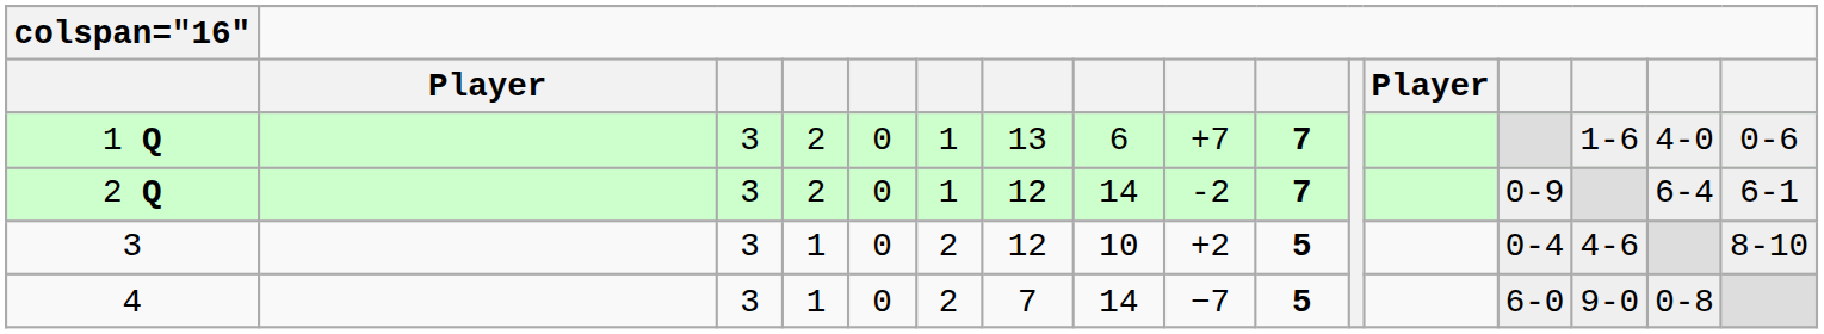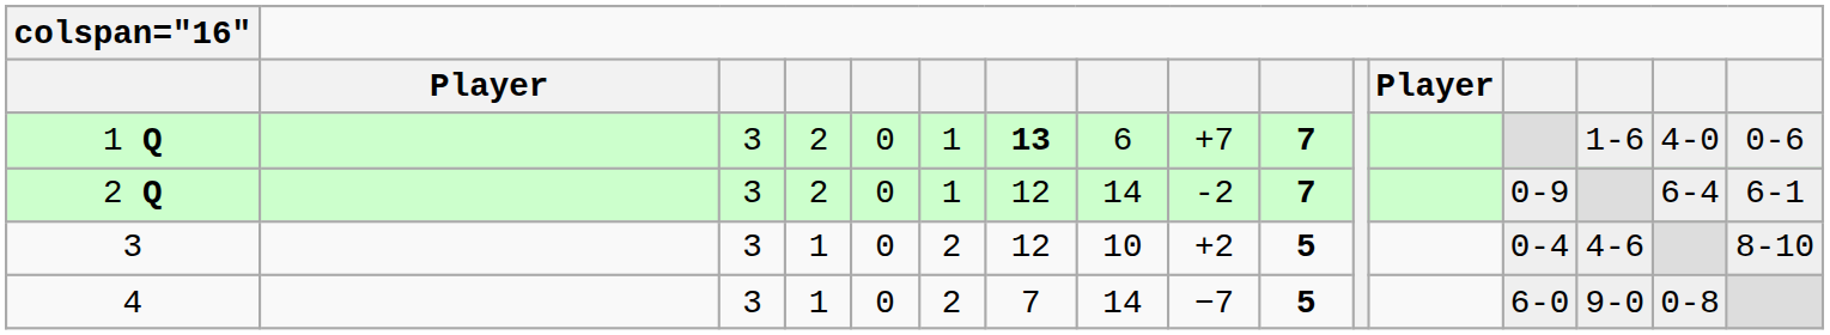1 Q | column 7: normal -> bold
